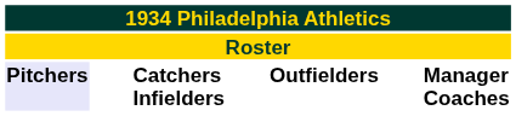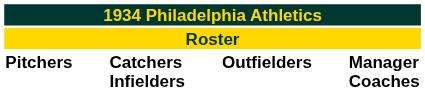Pitchers | column 1: lavender background -> no background
